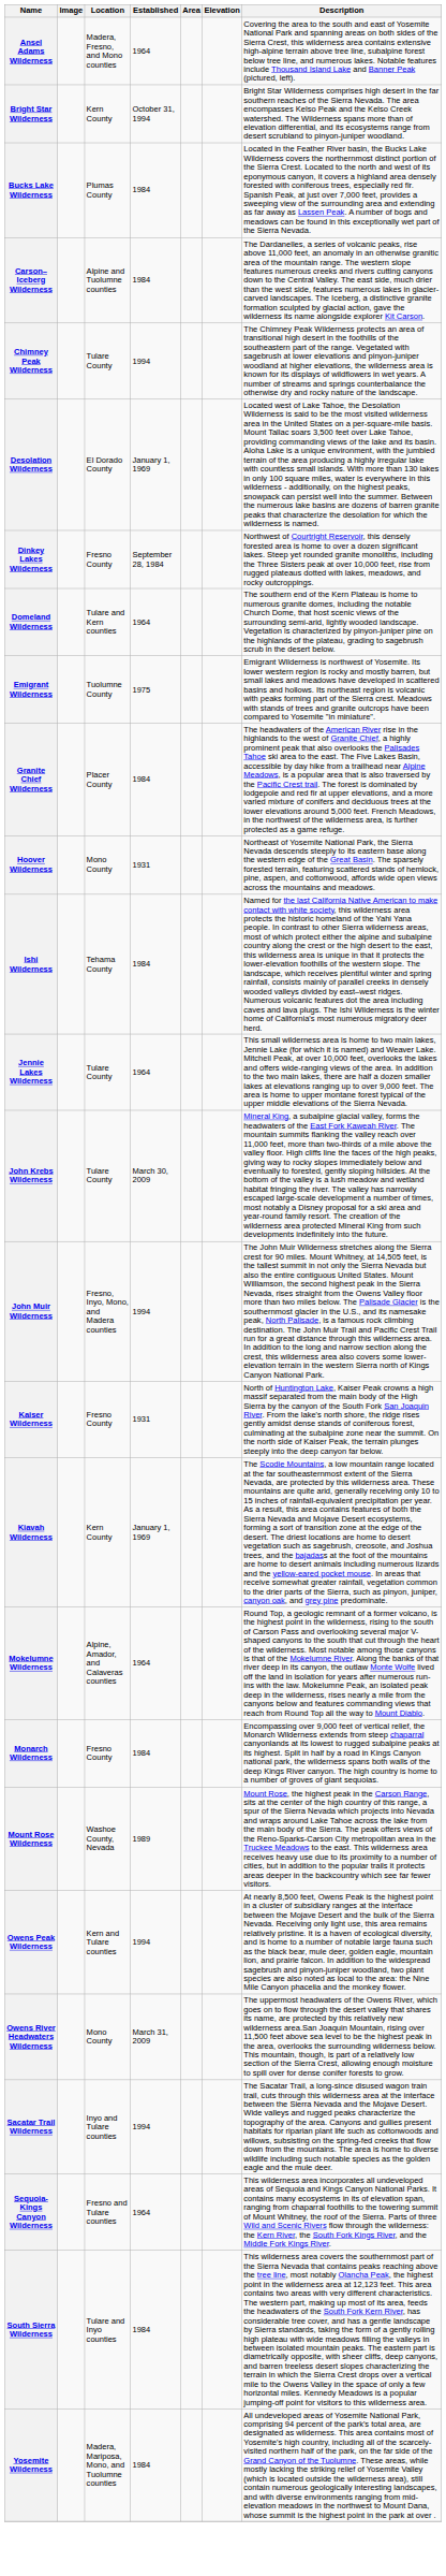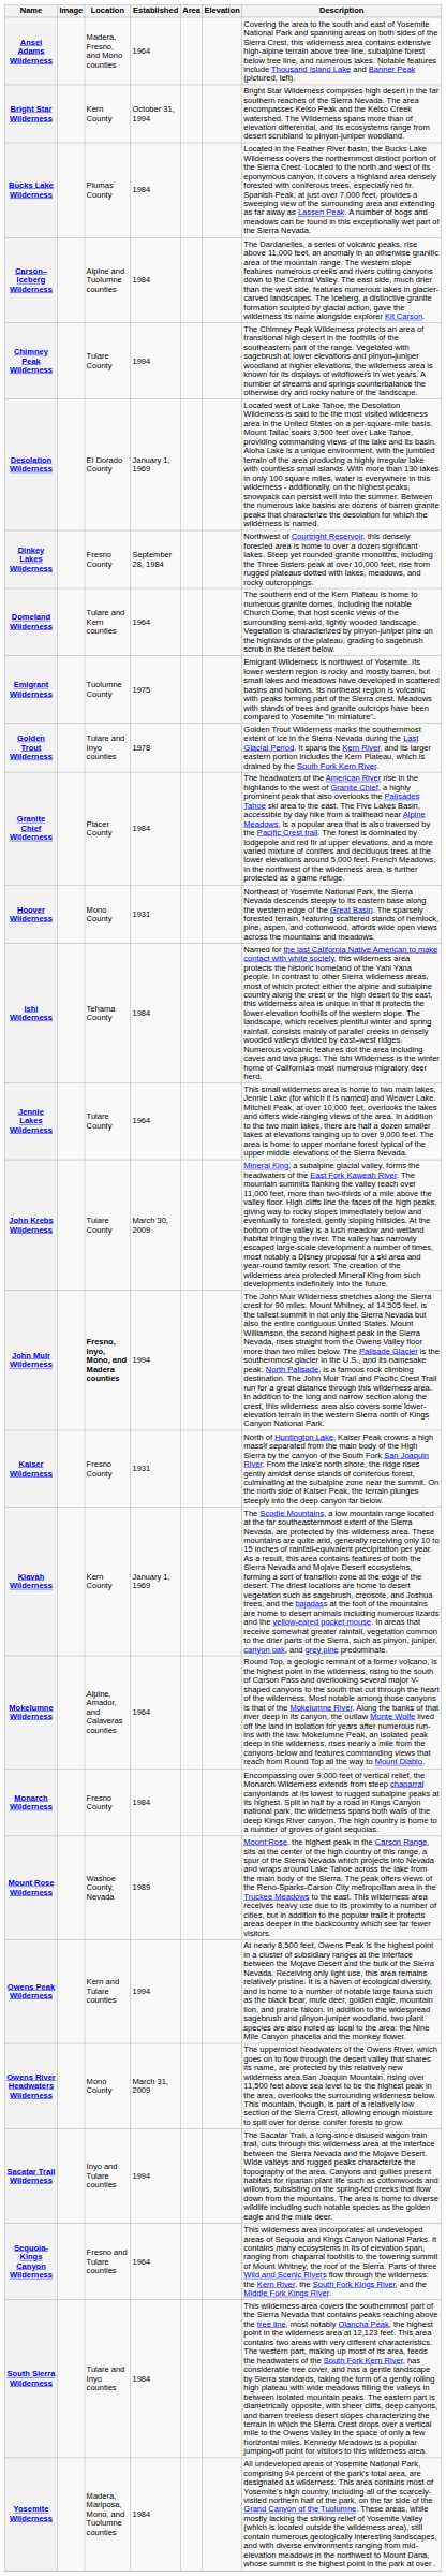+ row: Golden Trout Wilderness | Tulare and Inyo counties | 1978 | Golden Trout Wilderness marks the southernmost extent of ice in the Sierra Nevada during the Last Glacial Period. It spans the Kern River, and its larger eastern portion includes the Kern Plateau, which is drained by the South Fork Kern River.
John Muir Wilderness | Location: normal -> bold
